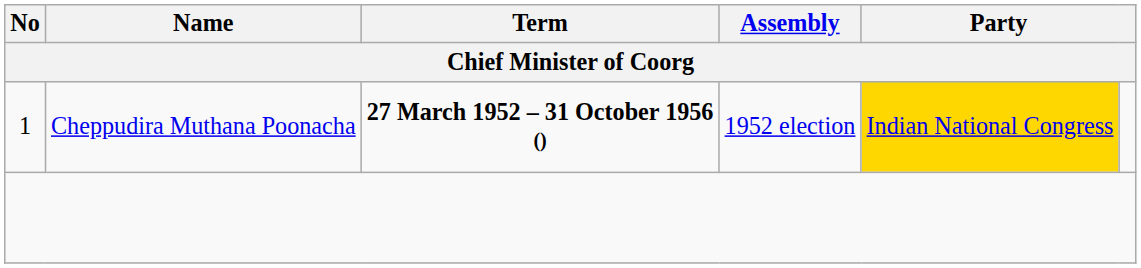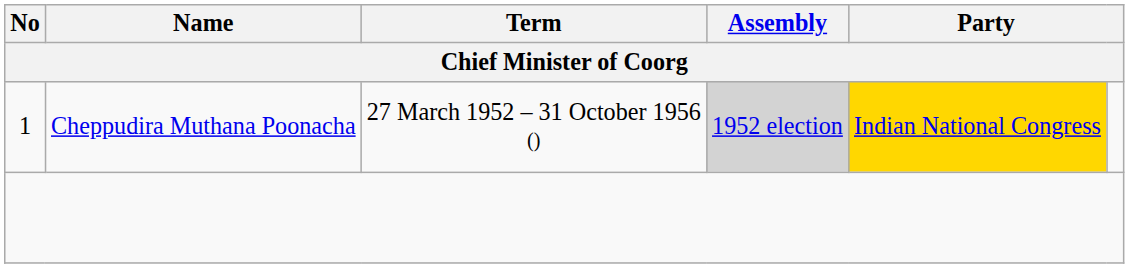Cheppudira Muthana Poonacha | Term: bold -> normal
Cheppudira Muthana Poonacha | Assembly: no background -> lightgrey background
